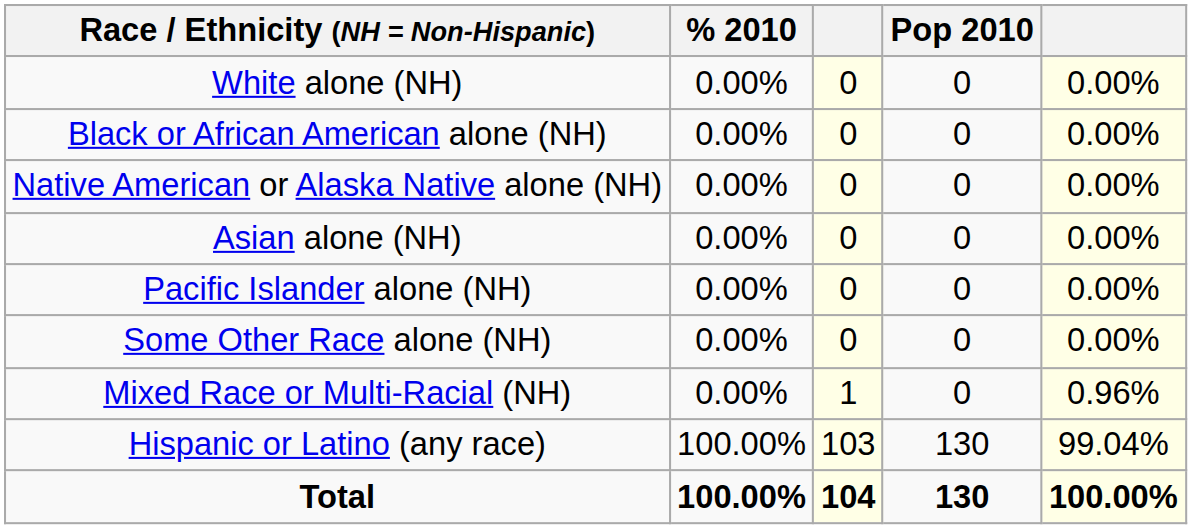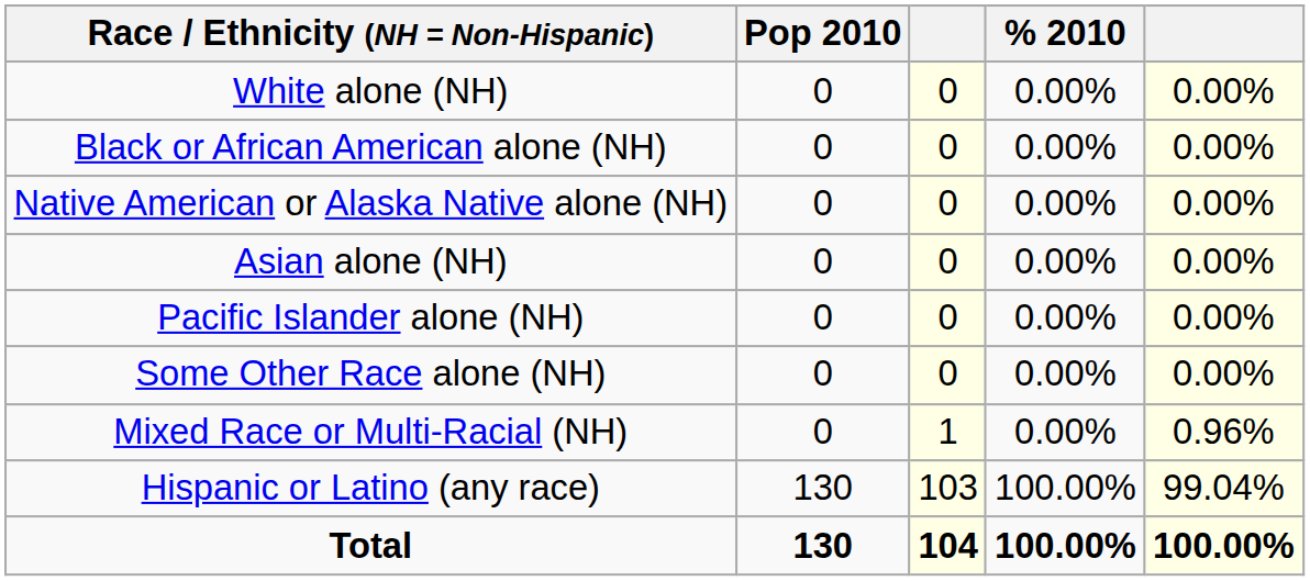columns swapped: Pop 2010 <-> % 2010
